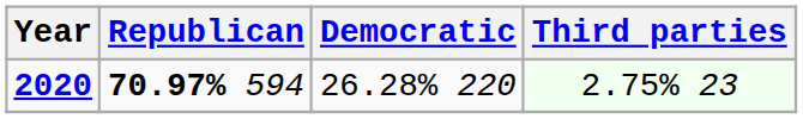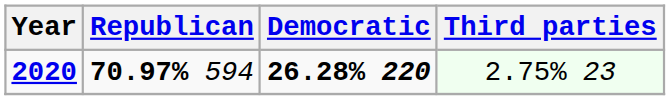2020 | Democratic: normal -> bold
